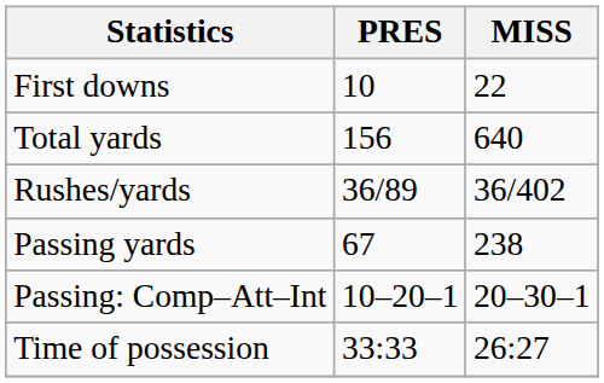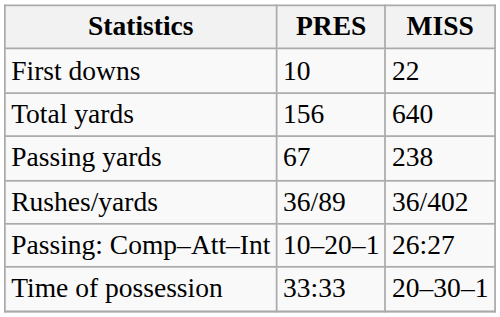rows swapped: Rushes/yards <-> Passing yards
Passing: Comp–Att–Int | MISS: 20–30–1 -> 26:27
Time of possession | MISS: 26:27 -> 20–30–1
